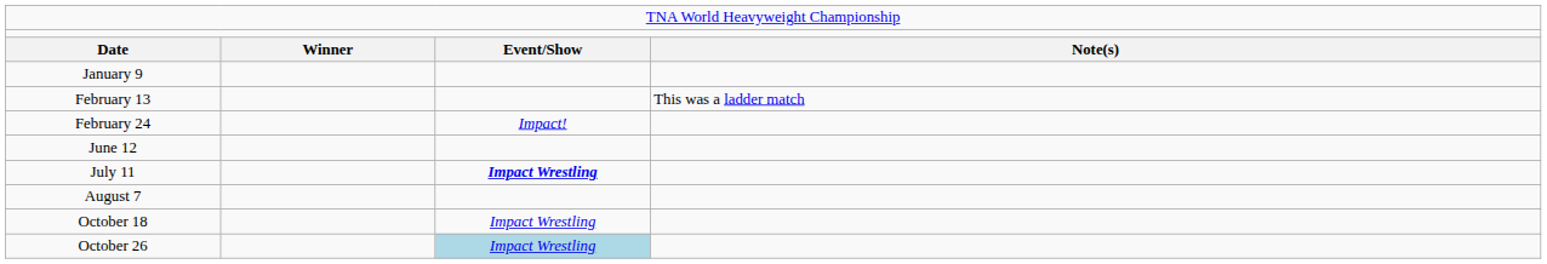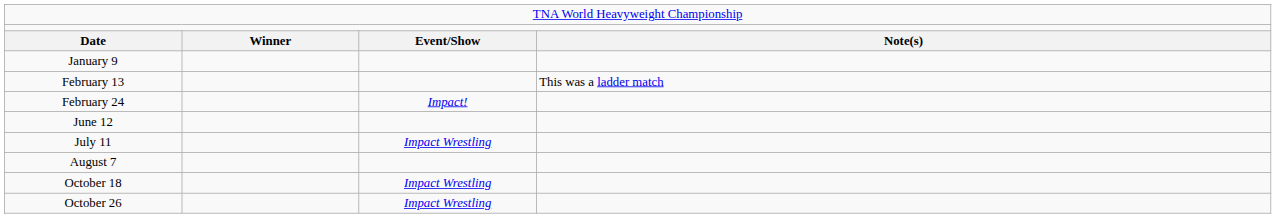July 11 | column 3: bold -> normal
October 26 | column 3: lightblue background -> no background
